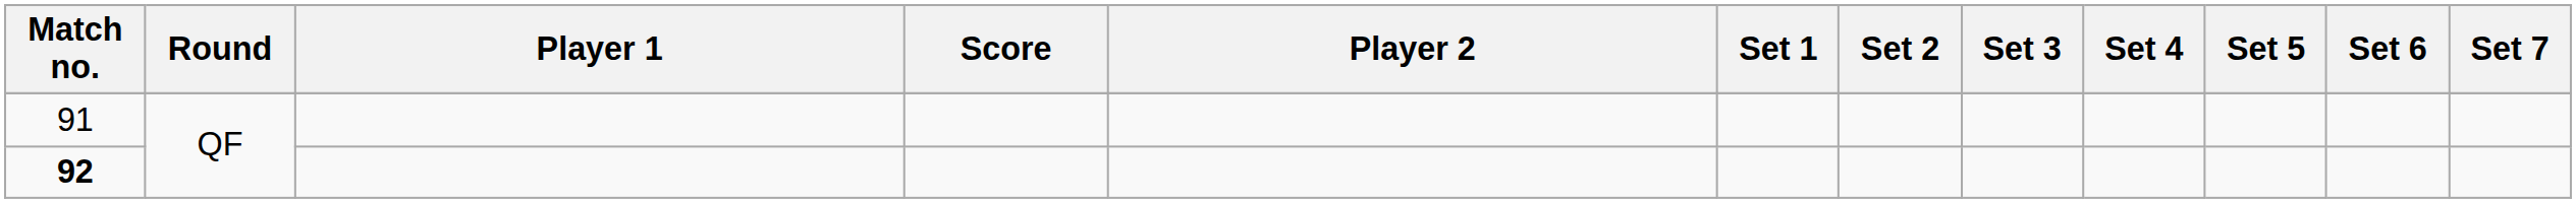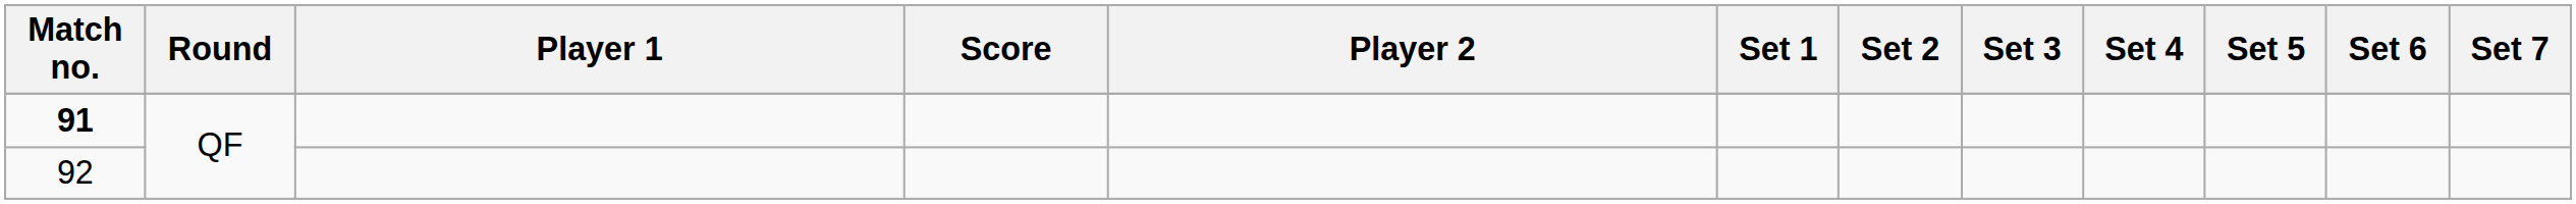91 | Match no.: normal -> bold
92 | Match no.: bold -> normal
